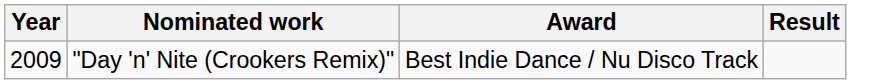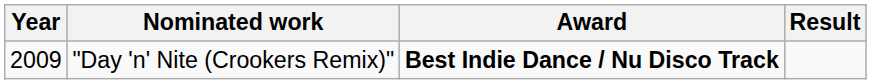"Day 'n' Nite (Crookers Remix)" | Award: normal -> bold
